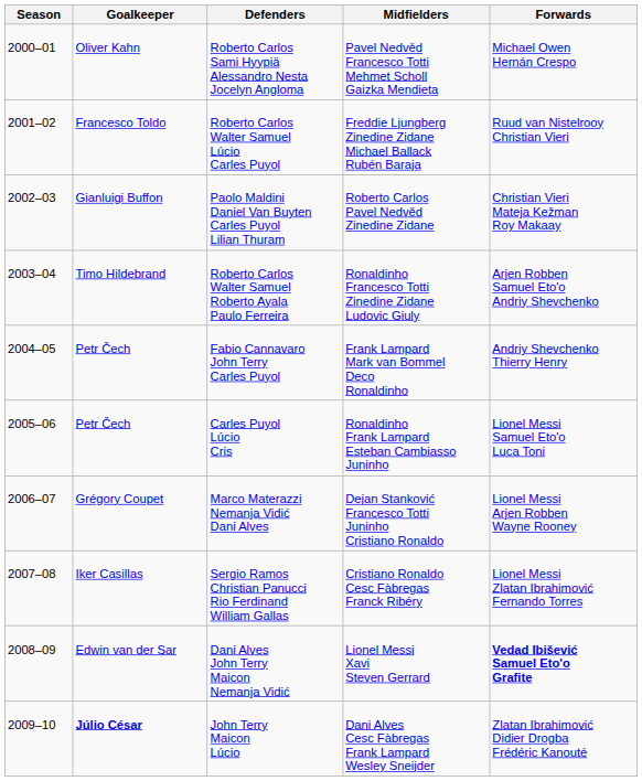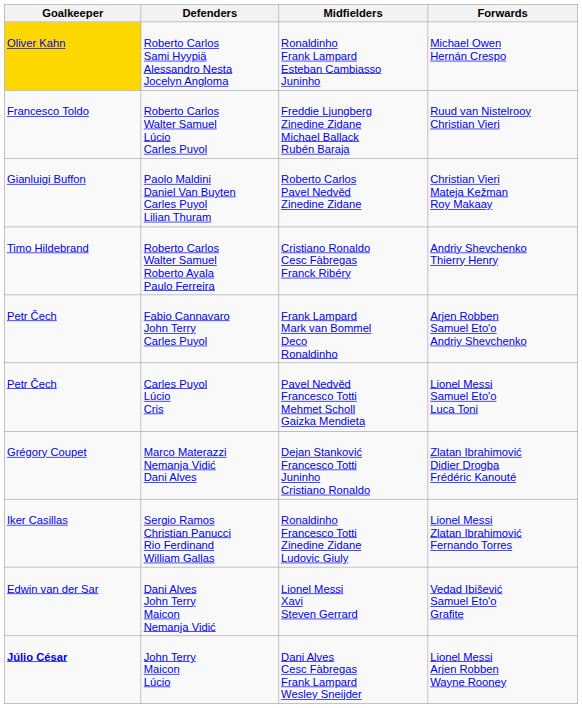- column: Season | 2000–01 | 2001–02 | 2002–03 | 2003–04 | 2004–05 | 2005–06 | 2006–07 | 2007–08 | 2008–09 | 2009–10
Roberto Carlos Sami Hyypiä Alessandro Nesta Jocelyn Angloma | Goalkeeper: no background -> gold background
Roberto Carlos Sami Hyypiä Alessandro Nesta Jocelyn Angloma | Midfielders: Pavel Nedvěd Francesco Totti Mehmet Scholl Gaizka Mendieta -> Ronaldinho Frank Lampard Esteban Cambiasso Juninho
Roberto Carlos Walter Samuel Roberto Ayala Paulo Ferreira | Midfielders: Ronaldinho Francesco Totti Zinedine Zidane Ludovic Giuly -> Cristiano Ronaldo Cesc Fàbregas Franck Ribéry
Roberto Carlos Walter Samuel Roberto Ayala Paulo Ferreira | Forwards: Arjen Robben Samuel Eto'o Andriy Shevchenko -> Andriy Shevchenko Thierry Henry
Fabio Cannavaro John Terry Carles Puyol | Forwards: Andriy Shevchenko Thierry Henry -> Arjen Robben Samuel Eto'o Andriy Shevchenko
Carles Puyol Lúcio Cris | Midfielders: Ronaldinho Frank Lampard Esteban Cambiasso Juninho -> Pavel Nedvěd Francesco Totti Mehmet Scholl Gaizka Mendieta
Marco Materazzi Nemanja Vidić Dani Alves | Forwards: Lionel Messi Arjen Robben Wayne Rooney -> Zlatan Ibrahimović Didier Drogba Frédéric Kanouté
Sergio Ramos Christian Panucci Rio Ferdinand William Gallas | Midfielders: Cristiano Ronaldo Cesc Fàbregas Franck Ribéry -> Ronaldinho Francesco Totti Zinedine Zidane Ludovic Giuly
Dani Alves John Terry Maicon Nemanja Vidić | Forwards: bold -> normal
John Terry Maicon Lúcio | Forwards: Zlatan Ibrahimović Didier Drogba Frédéric Kanouté -> Lionel Messi Arjen Robben Wayne Rooney
